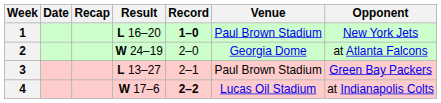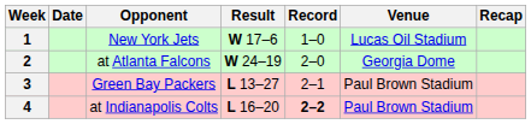columns swapped: Opponent <-> Recap
1 | Result: L 16–20 -> W 17–6
1 | Record: bold -> normal
1 | Venue: Paul Brown Stadium -> Lucas Oil Stadium
4 | Result: W 17–6 -> L 16–20
4 | Venue: Lucas Oil Stadium -> Paul Brown Stadium
